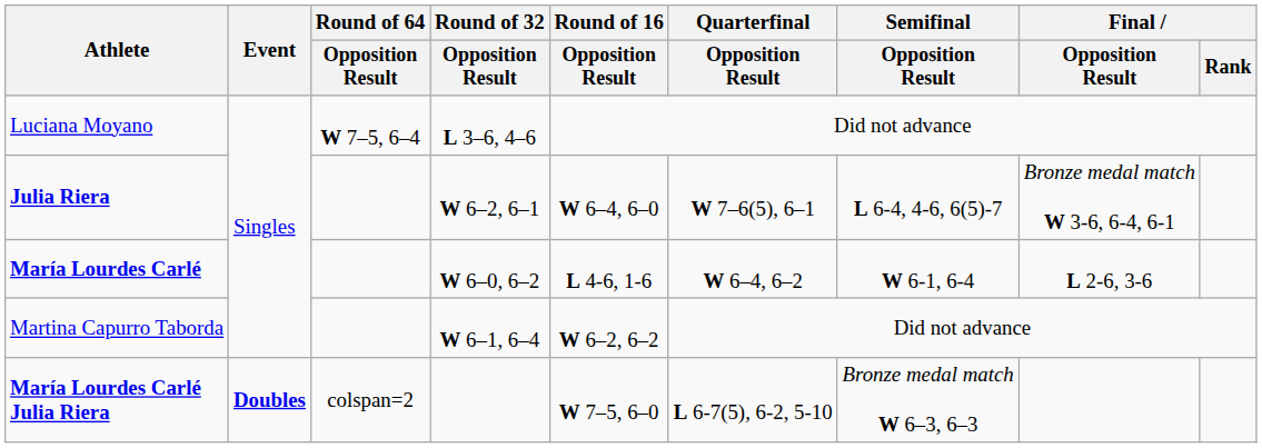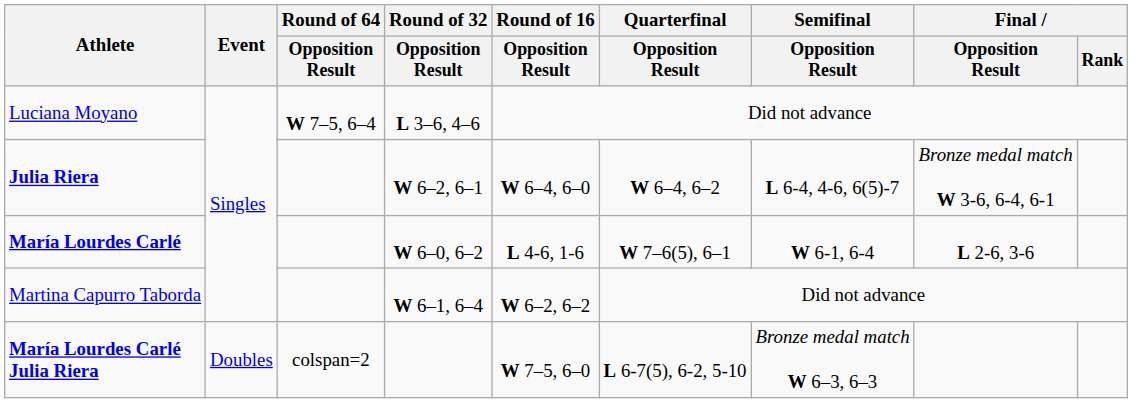Julia Riera | Quarterfinal / Opposition Result: W 7–6(5), 6–1 -> W 6–4, 6–2
María Lourdes Carlé | Quarterfinal / Opposition Result: W 6–4, 6–2 -> W 7–6(5), 6–1
María Lourdes Carlé Julia Riera | Event: bold -> normal
